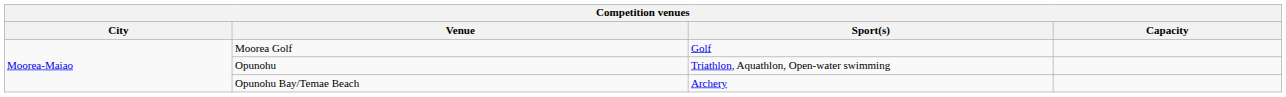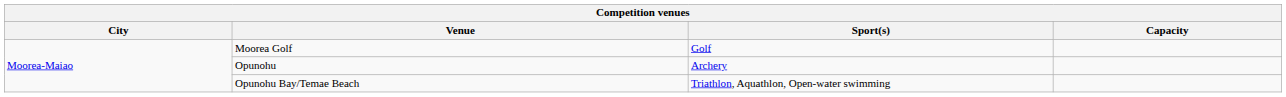Opunohu | Sport(s): Triathlon, Aquathlon, Open-water swimming -> Archery
Opunohu Bay/Temae Beach | Sport(s): Archery -> Triathlon, Aquathlon, Open-water swimming
